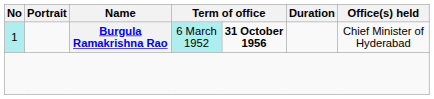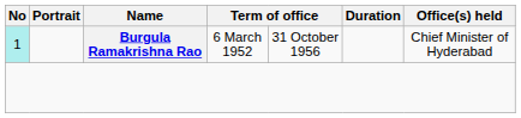Burgula Ramakrishna Rao | column 4: paleturquoise background -> no background
Burgula Ramakrishna Rao | column 5: bold -> normal
